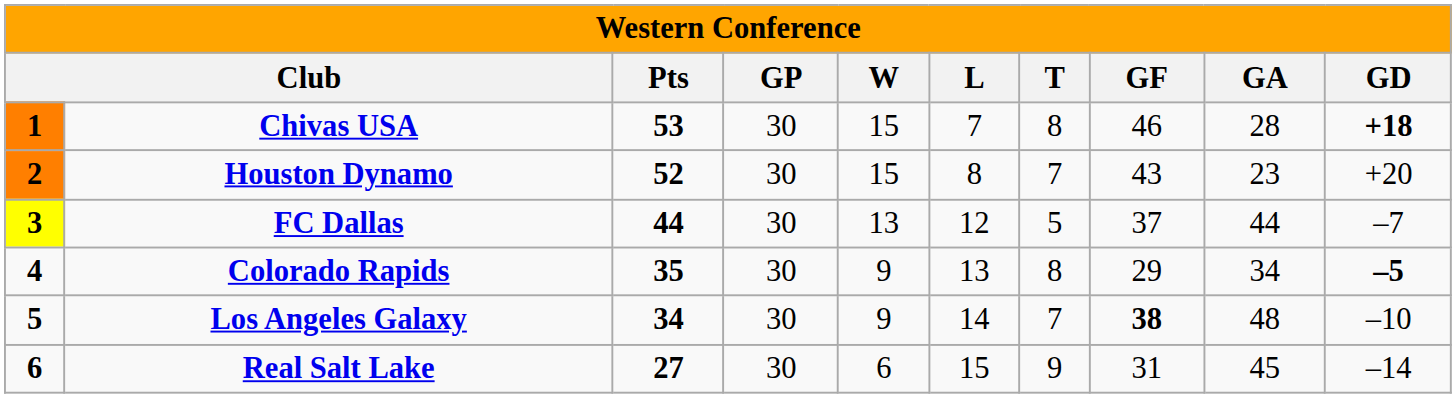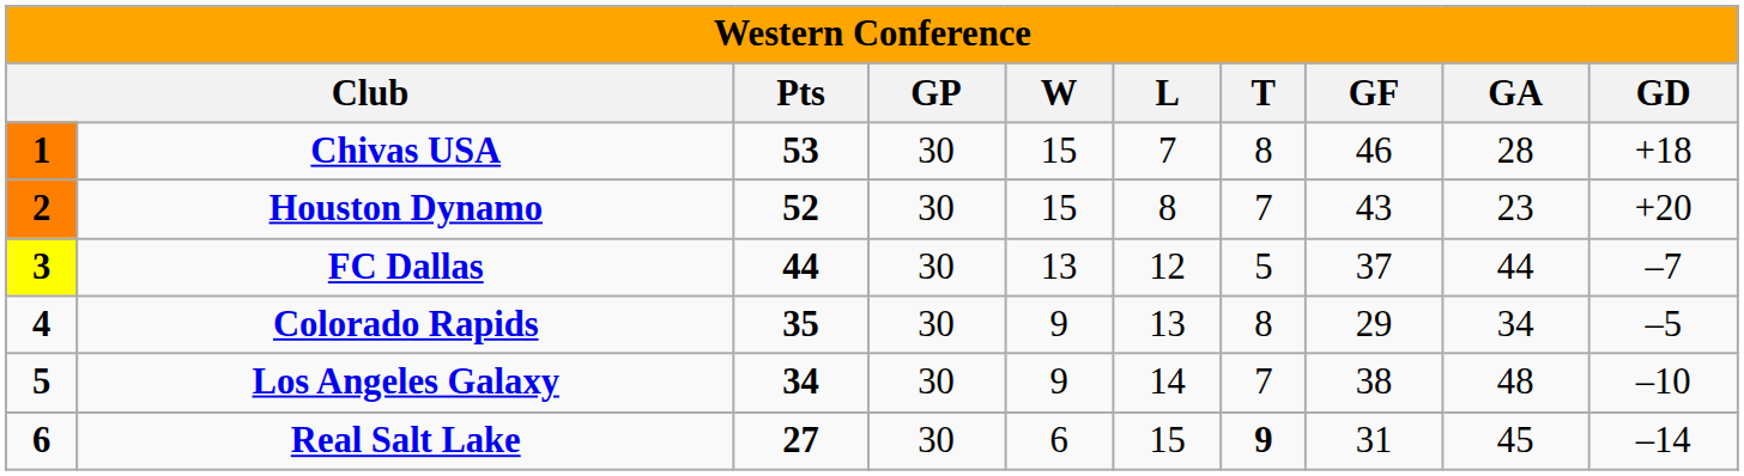Chivas USA | column 10: bold -> normal
Colorado Rapids | column 10: bold -> normal
Los Angeles Galaxy | column 8: bold -> normal
Real Salt Lake | column 7: normal -> bold
